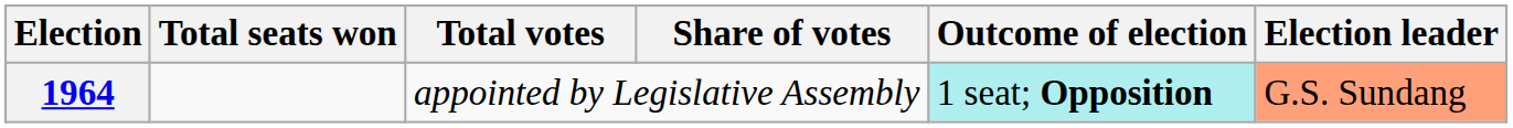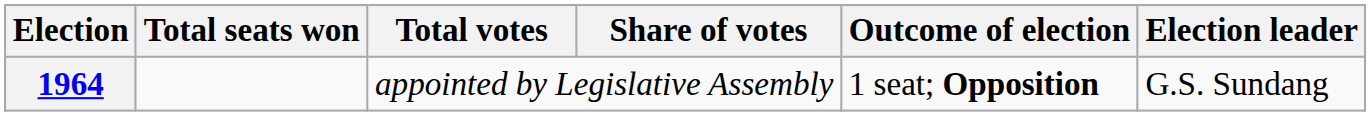1964 | Outcome of election: paleturquoise background -> no background
1964 | Election leader: lightsalmon background -> no background
